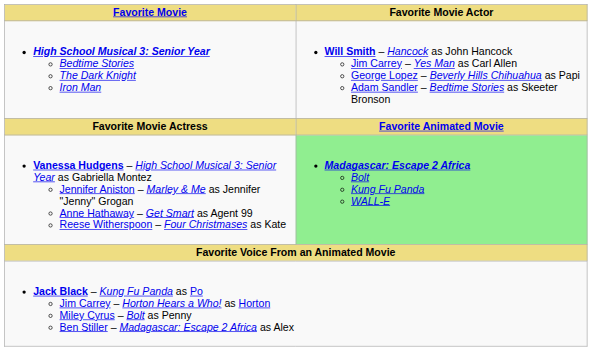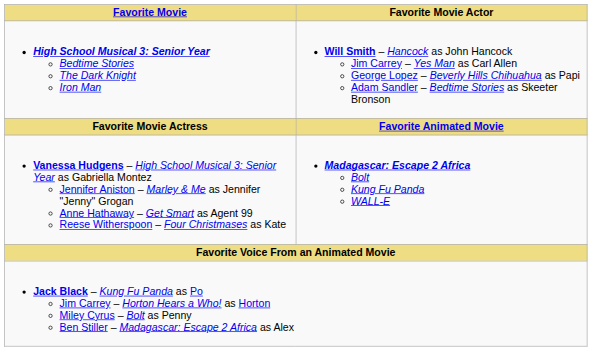row 4 | Favorite Movie Actor: lightgreen background -> no background
